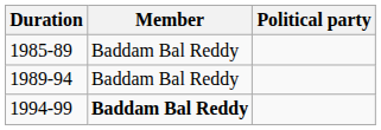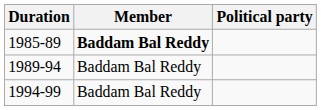1985-89 | Member: normal -> bold
1994-99 | Member: bold -> normal
